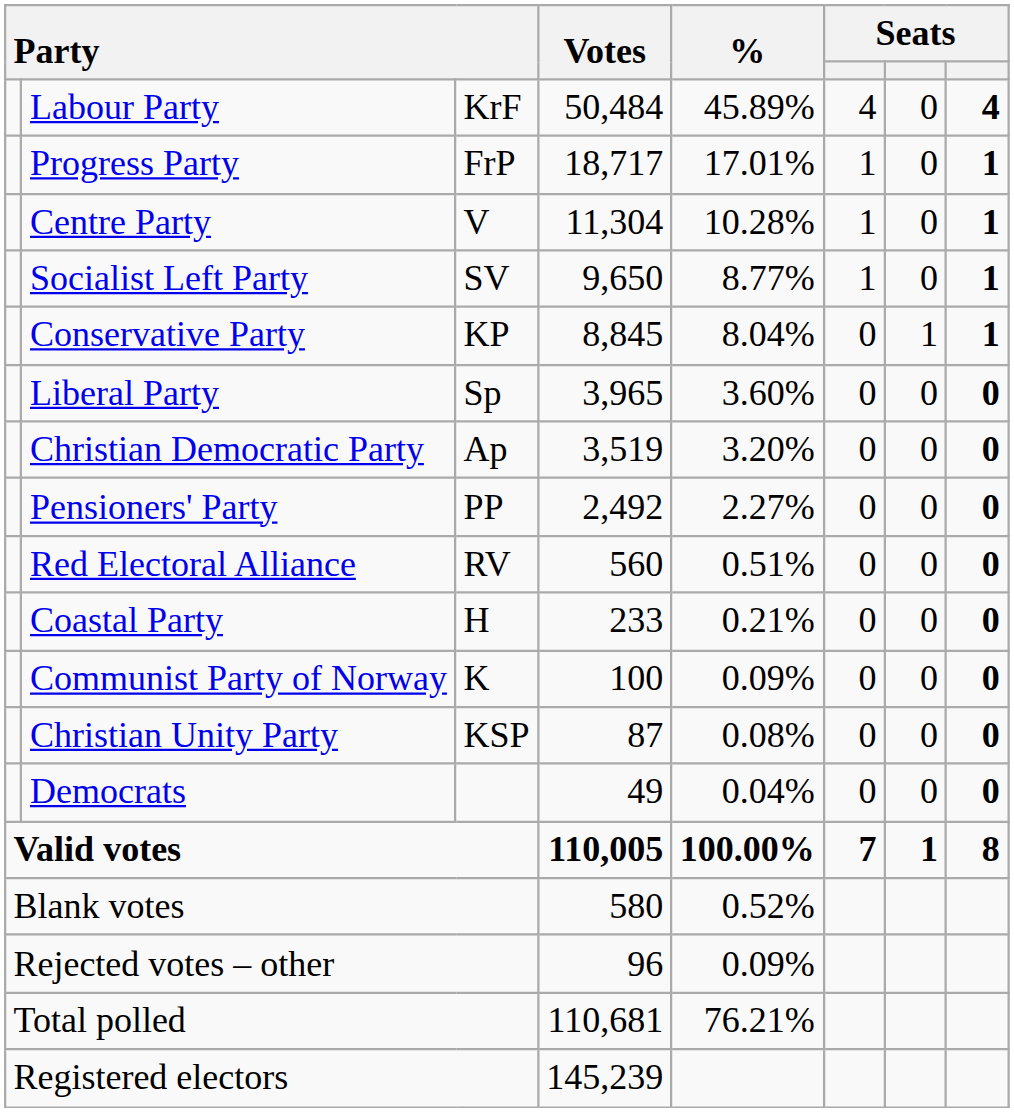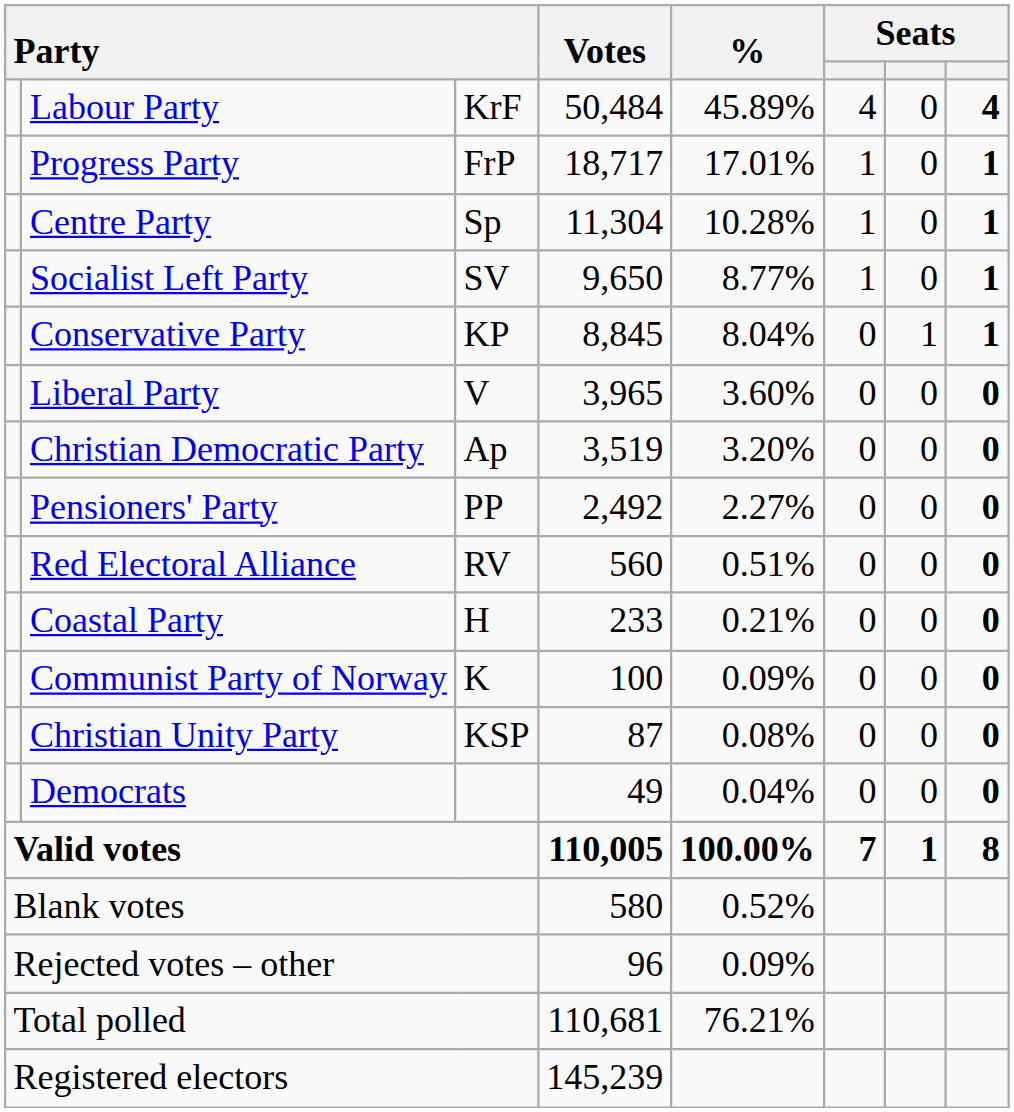Centre Party | column 3: V -> Sp
Liberal Party | column 3: Sp -> V
